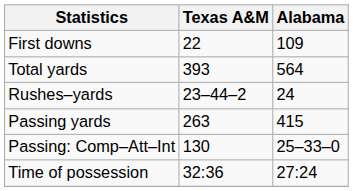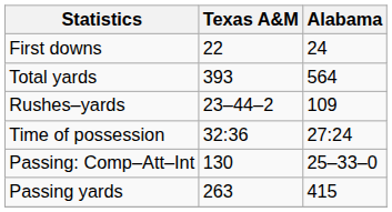First downs | Alabama: 109 -> 24
Rushes–yards | Alabama: 24 -> 109
rows swapped: Passing yards <-> Time of possession
